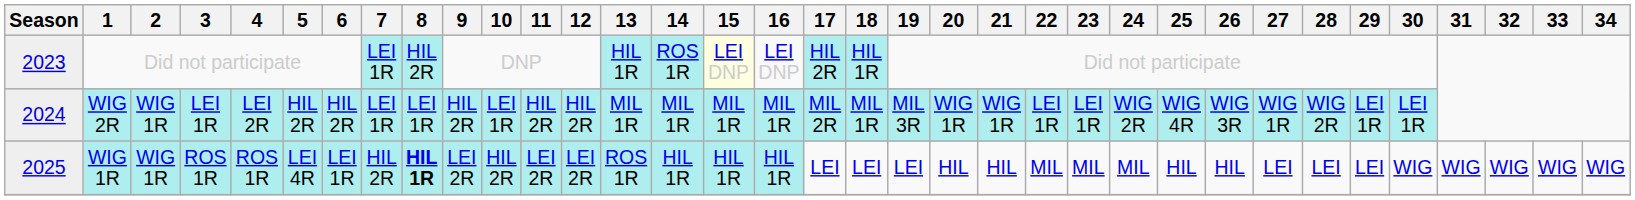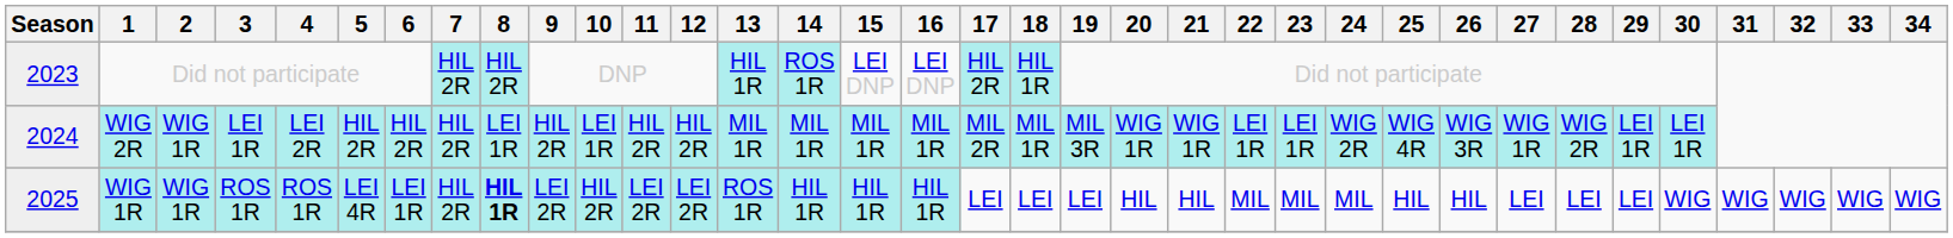row 2 | 7: LEI 1R -> HIL 2R
row 2 | 15: lightyellow background -> no background
row 3 | 7: LEI 1R -> HIL 2R
